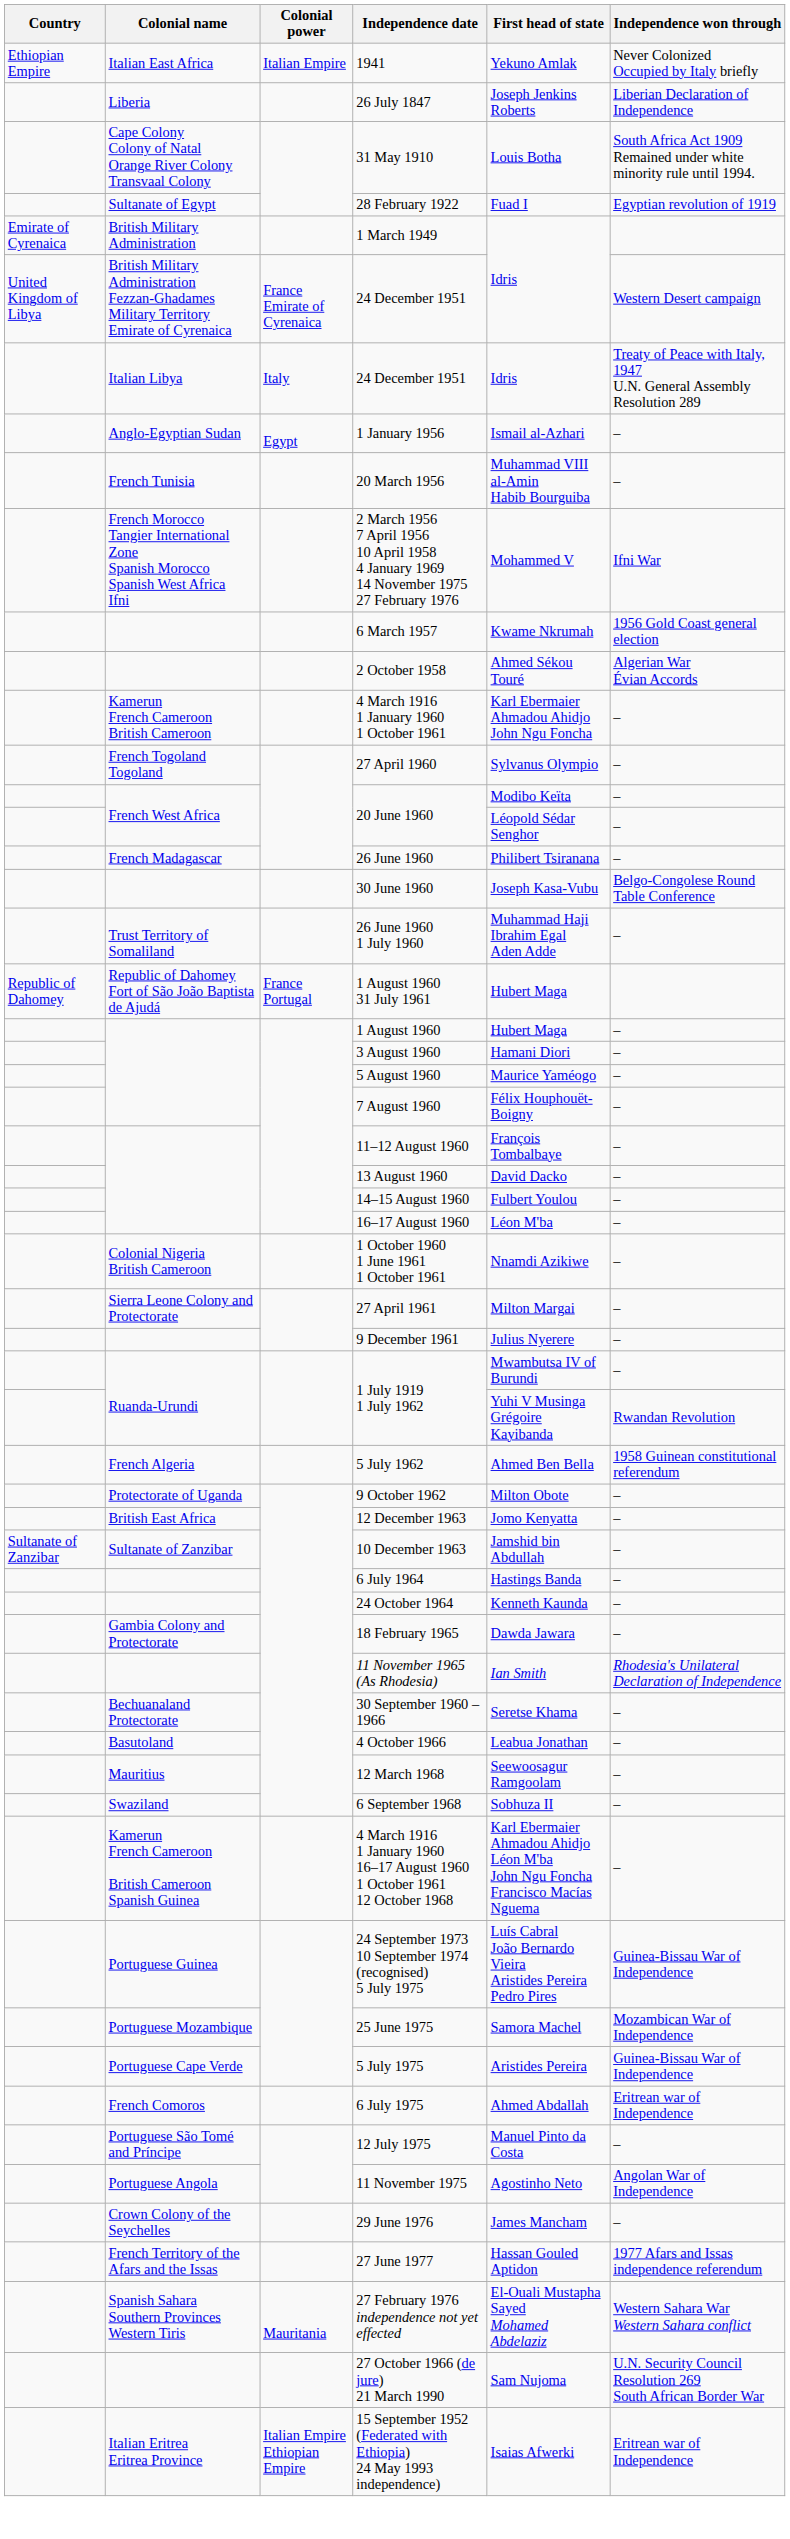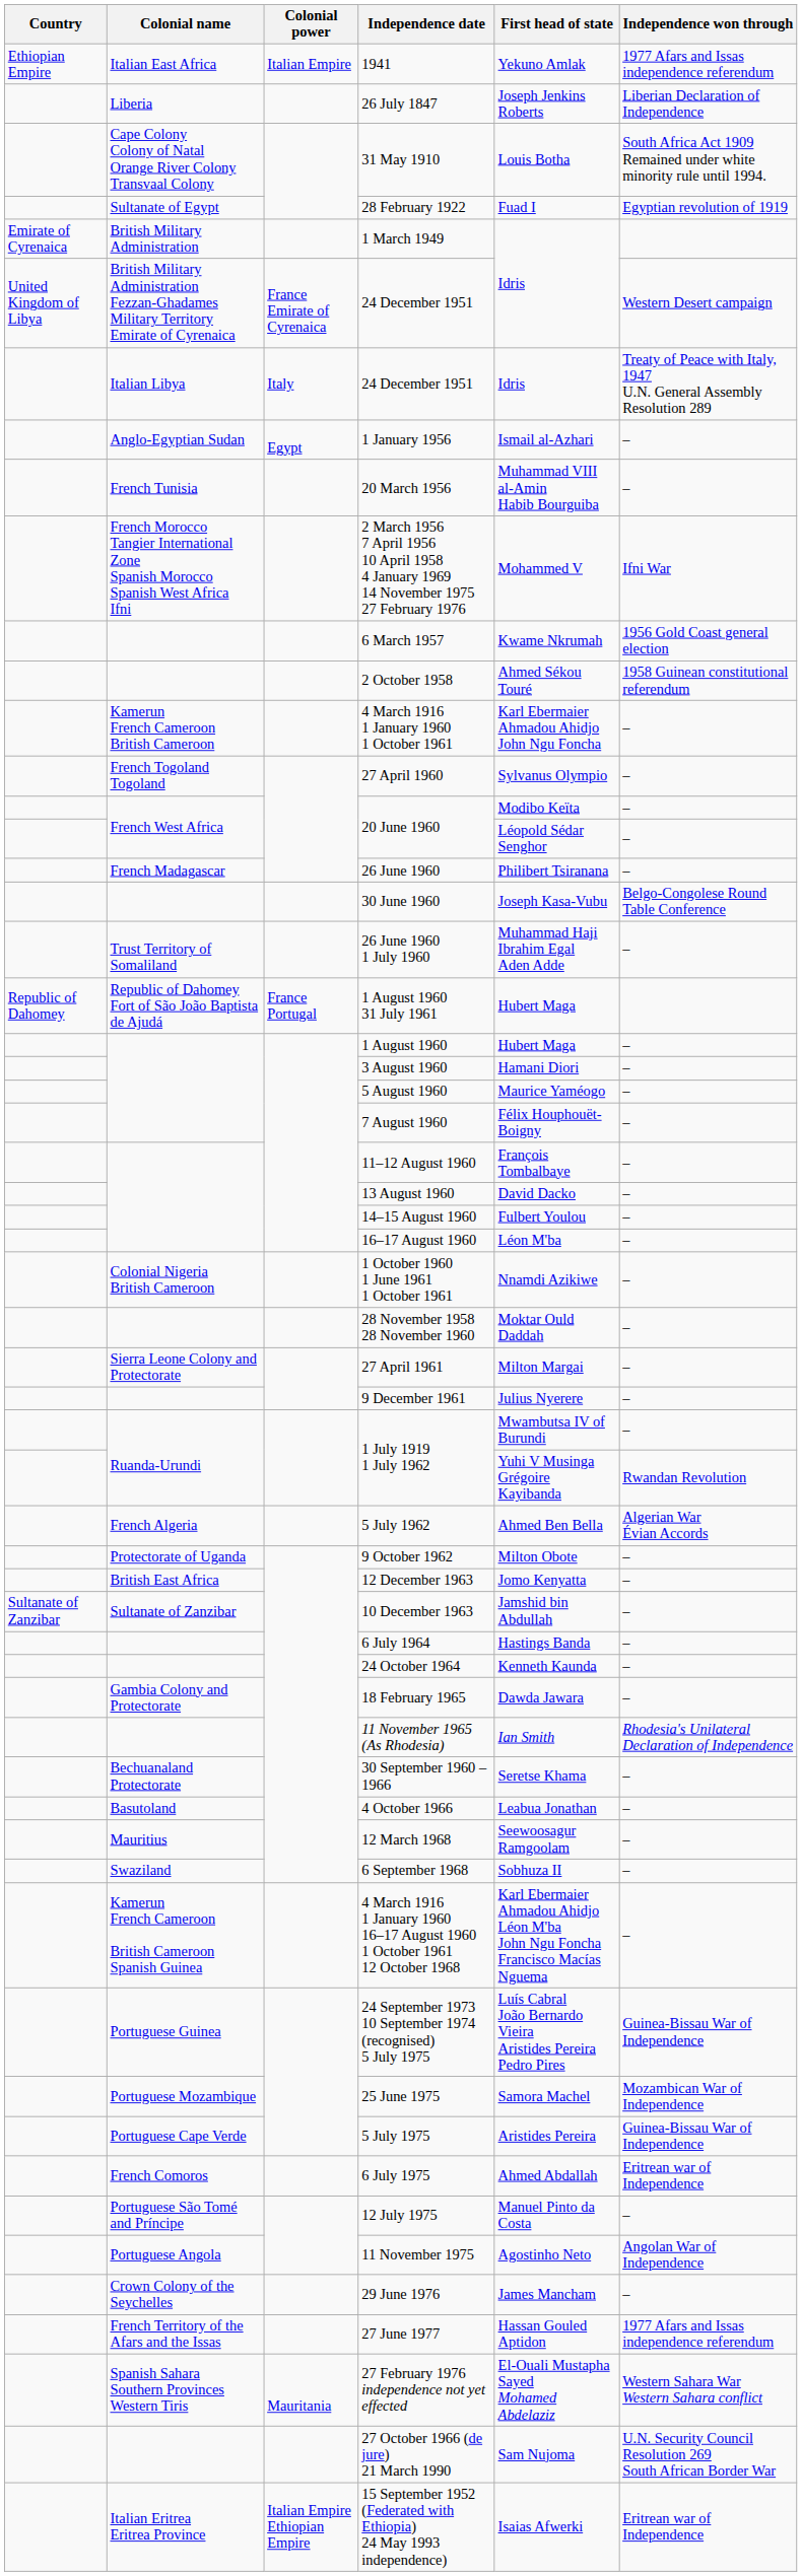1941 | Independence won through: Never Colonized Occupied by Italy briefly -> 1977 Afars and Issas independence referendum
2 October 1958 | Independence won through: Algerian War Évian Accords -> 1958 Guinean constitutional referendum
+ row: 28 November 1958 28 November 1960 | Moktar Ould Daddah | –
5 July 1962 | Independence won through: 1958 Guinean constitutional referendum -> Algerian War Évian Accords
